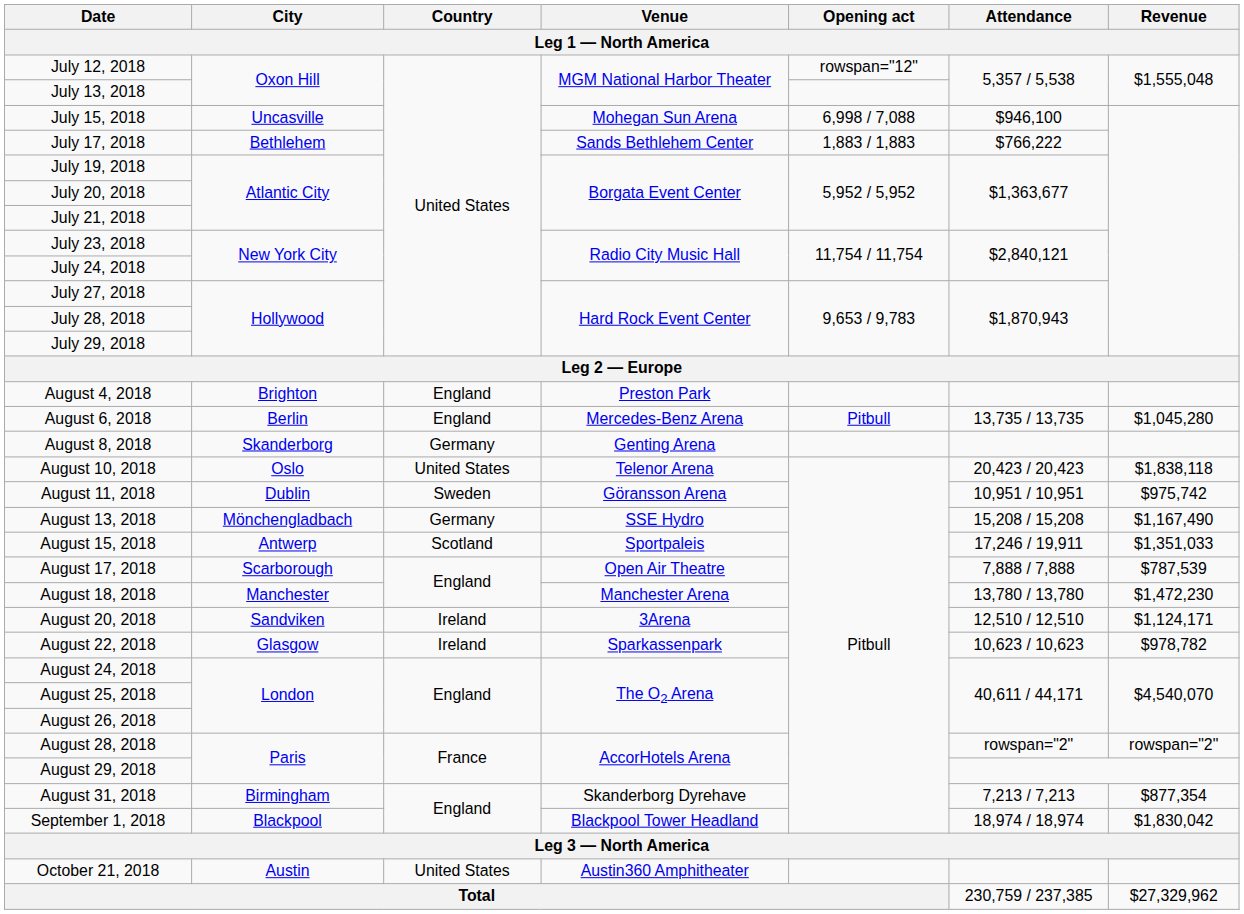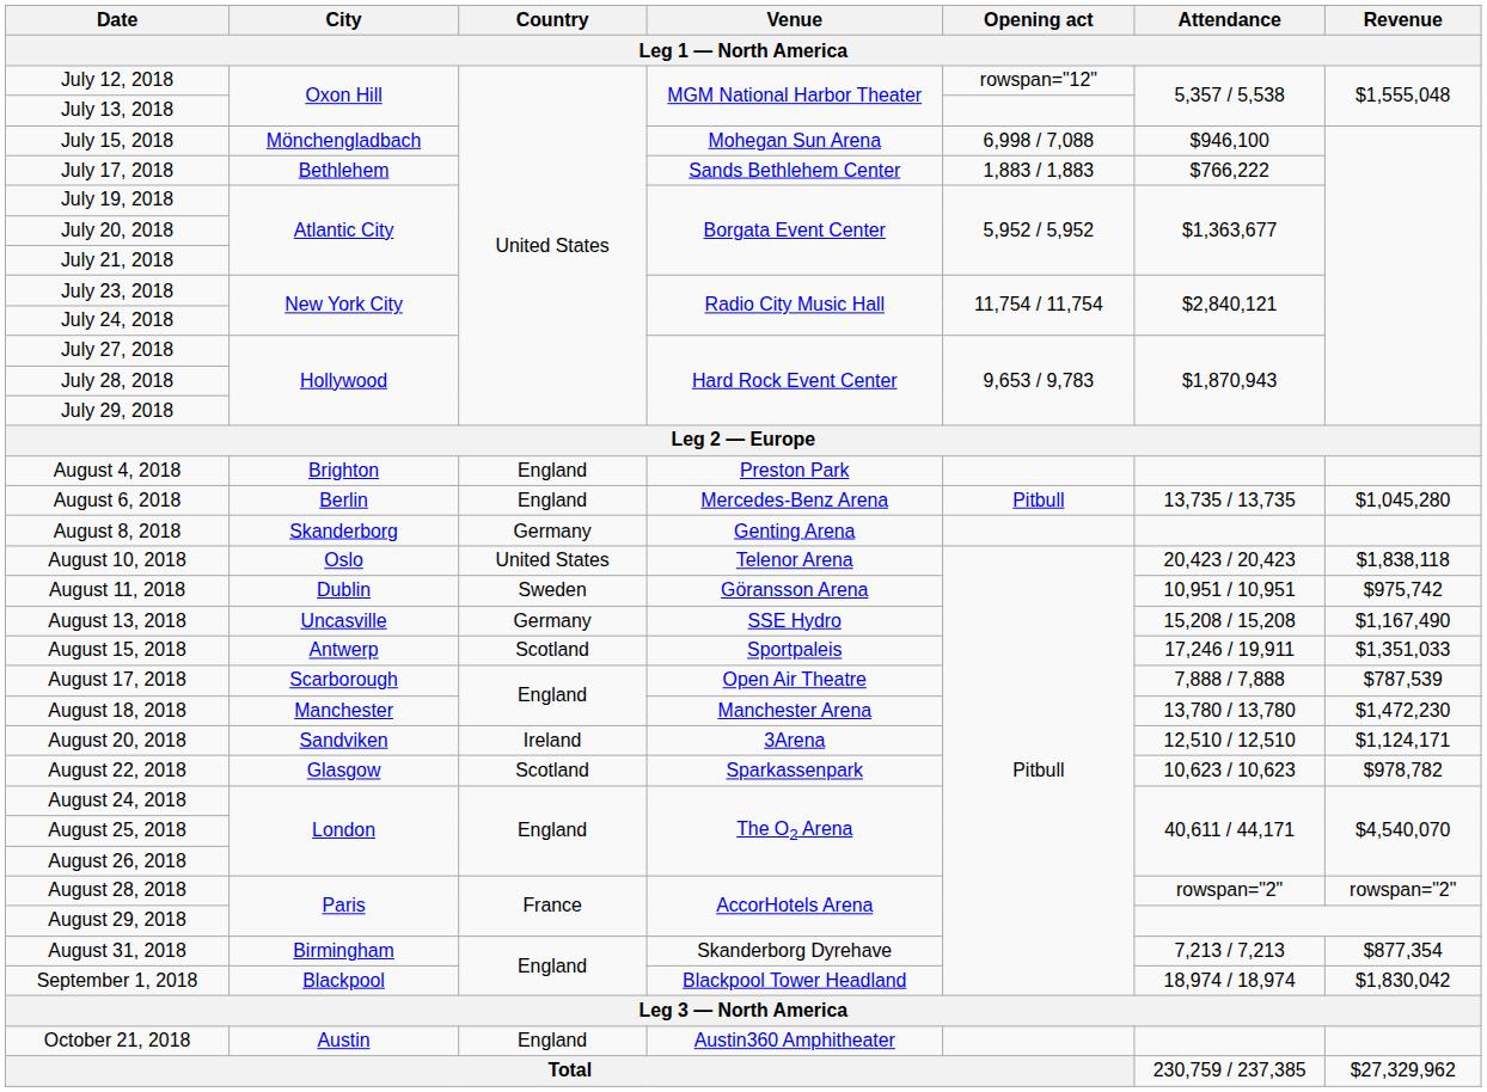July 15, 2018 | City: Uncasville -> Mönchengladbach
August 13, 2018 | City: Mönchengladbach -> Uncasville
August 22, 2018 | Country: Ireland -> Scotland
October 21, 2018 | Country: United States -> England
